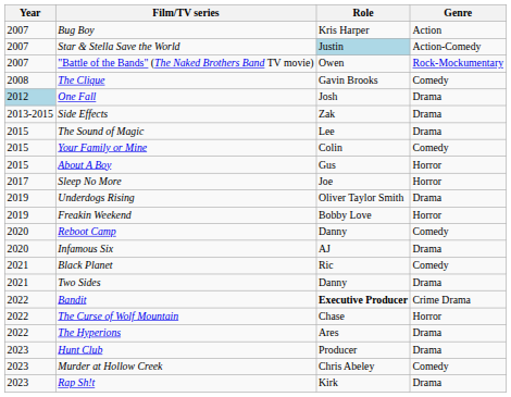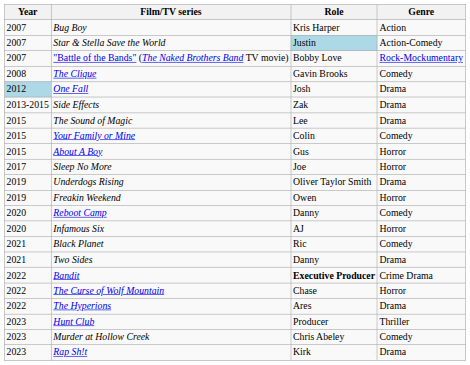"Battle of the Bands" (The Naked Brothers Band TV movie) | Role: Owen -> Bobby Love
Freakin Weekend | Role: Bobby Love -> Owen
Infamous Six | Genre: Drama -> Horror
Hunt Club | Genre: Drama -> Thriller
